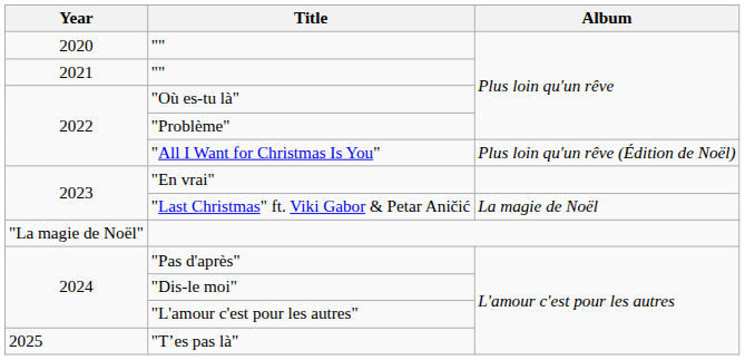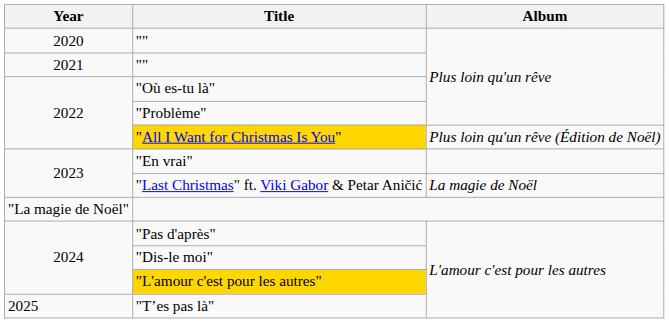"All I Want for Christmas Is You" | Title: no background -> gold background
"L'amour c'est pour les autres" | Title: no background -> gold background
